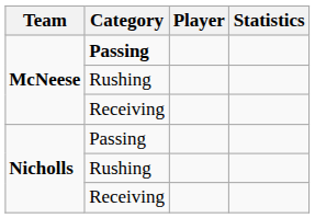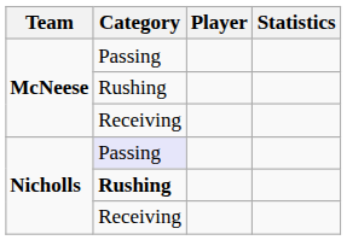McNeese / Passing | Category: bold -> normal
Nicholls / Passing | Category: no background -> lavender background
Nicholls / Rushing | Category: normal -> bold
